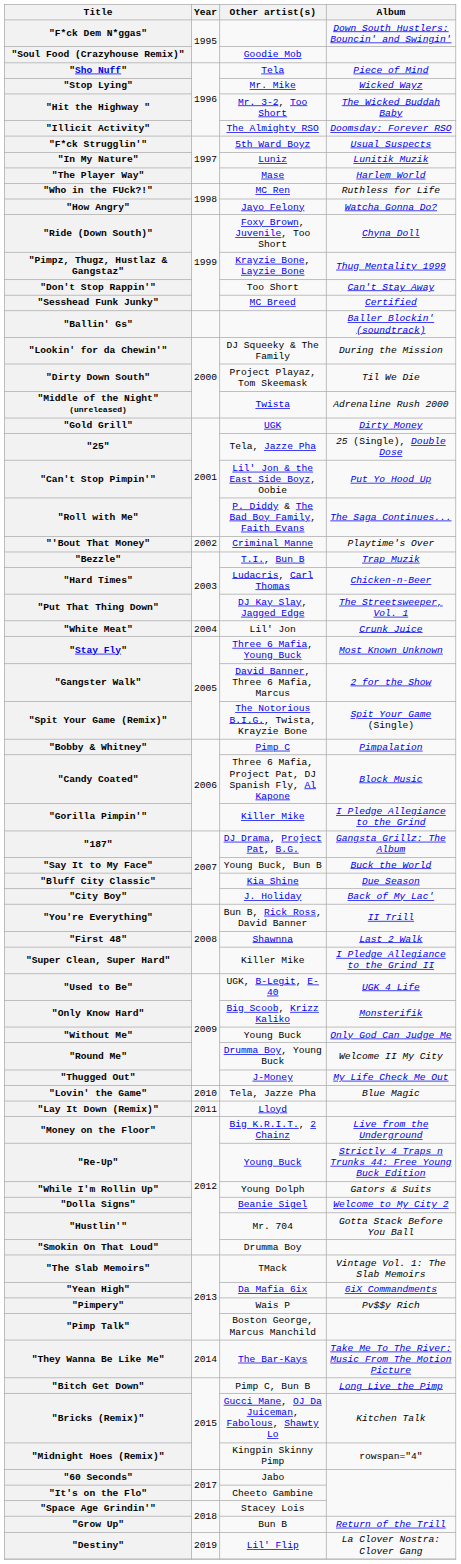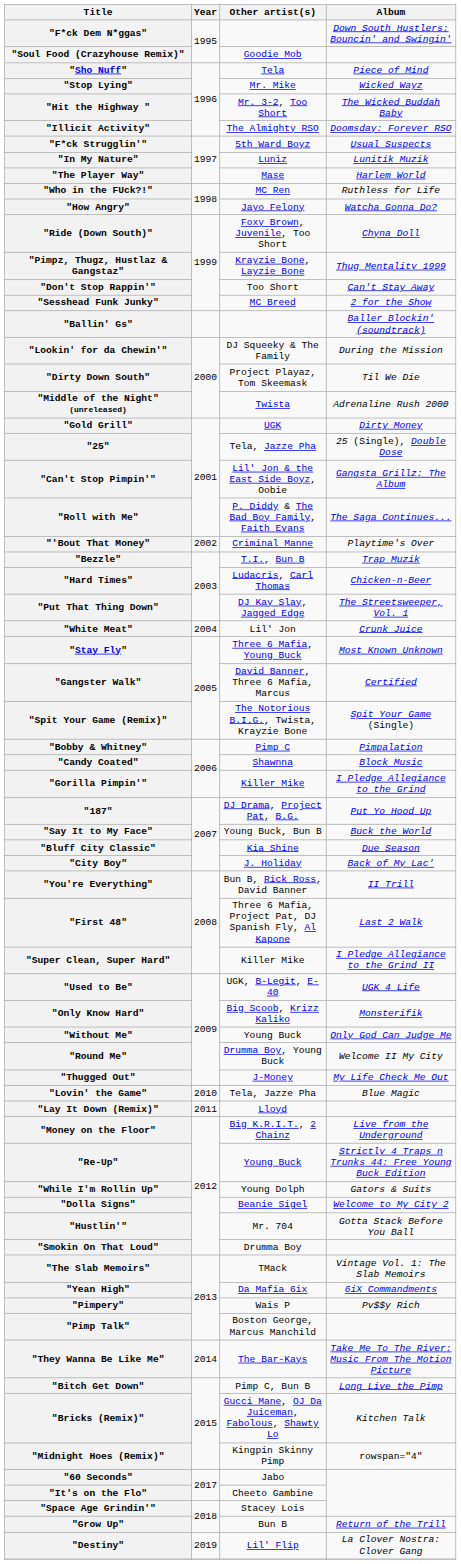"Sesshead Funk Junky" | Album: Certified -> 2 for the Show
"Can't Stop Pimpin'" | Album: Put Yo Hood Up -> Gangsta Grillz: The Album
"Gangster Walk" | Album: 2 for the Show -> Certified
"Candy Coated" | Other artist(s): Three 6 Mafia, Project Pat, DJ Spanish Fly, Al Kapone -> Shawnna
"187" | Album: Gangsta Grillz: The Album -> Put Yo Hood Up
"First 48" | Other artist(s): Shawnna -> Three 6 Mafia, Project Pat, DJ Spanish Fly, Al Kapone
